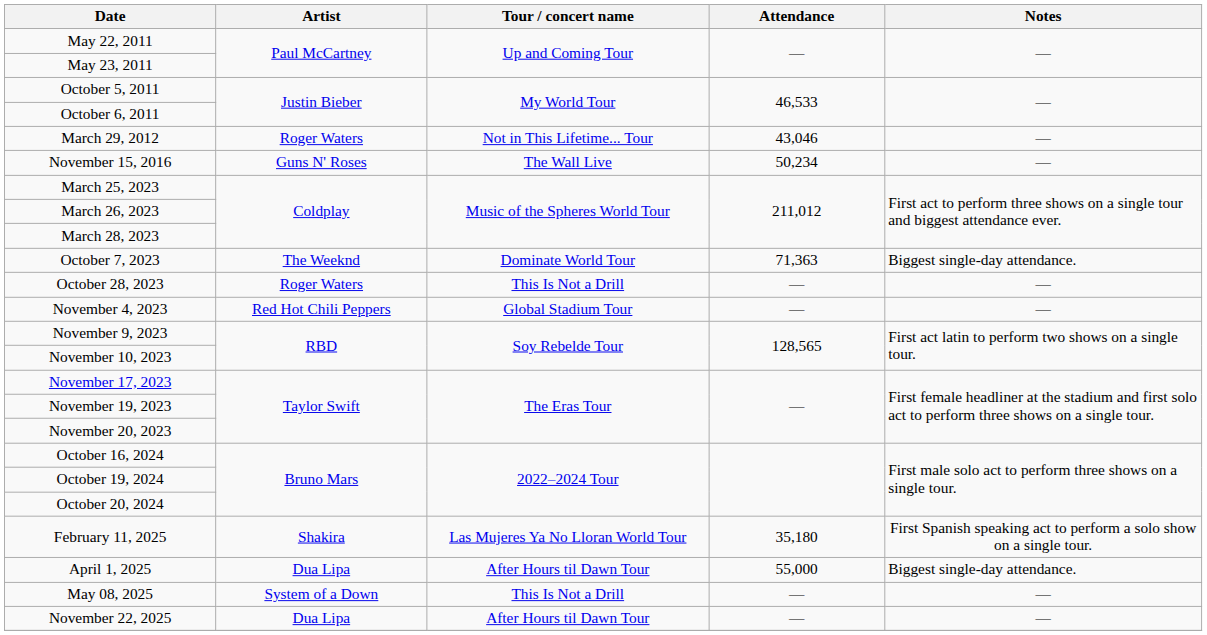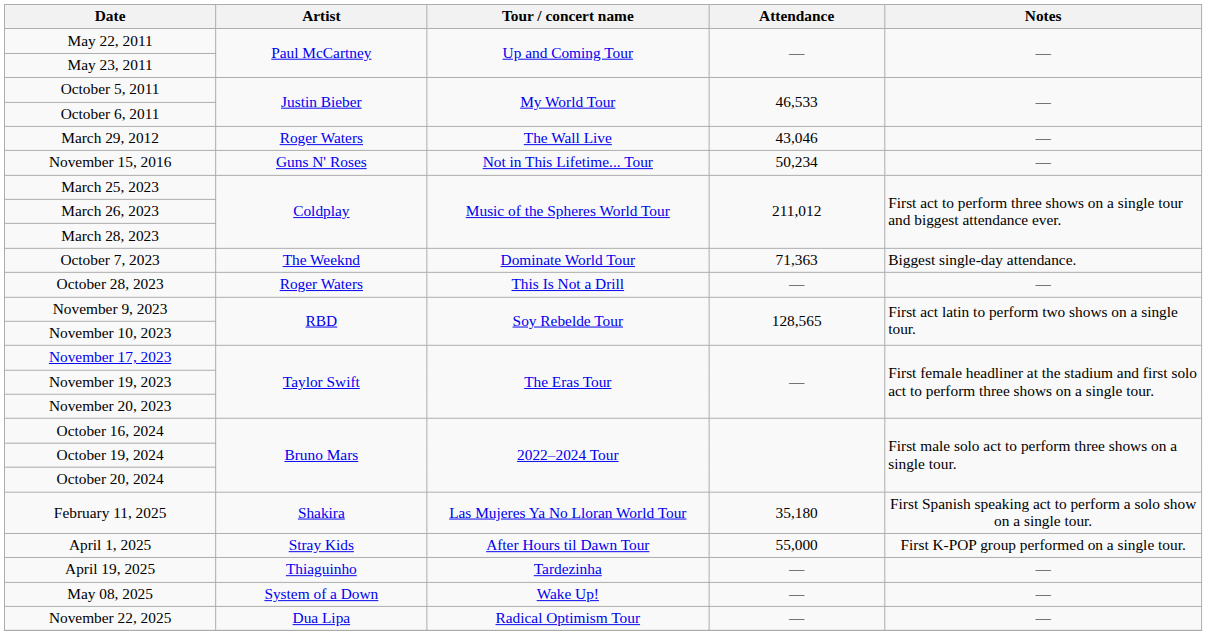March 29, 2012 | Tour / concert name: Not in This Lifetime... Tour -> The Wall Live
November 15, 2016 | Tour / concert name: The Wall Live -> Not in This Lifetime... Tour
- row: November 4, 2023 | Red Hot Chili Peppers | Global Stadium Tour | — | —
April 1, 2025 | Artist: Dua Lipa -> Stray Kids
April 1, 2025 | Notes: Biggest single-day attendance. -> First K-POP group performed on a single tour.
+ row: April 19, 2025 | Thiaguinho | Tardezinha | — | —
May 08, 2025 | Tour / concert name: This Is Not a Drill -> Wake Up!
November 22, 2025 | Tour / concert name: After Hours til Dawn Tour -> Radical Optimism Tour
